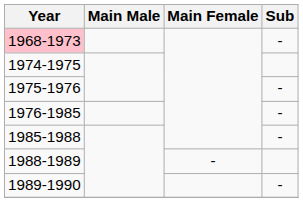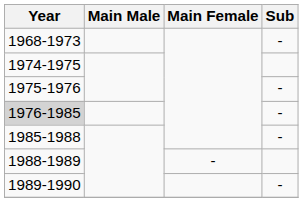1968-1973 | Year: pink background -> no background
1976-1985 | Year: no background -> lightgrey background
